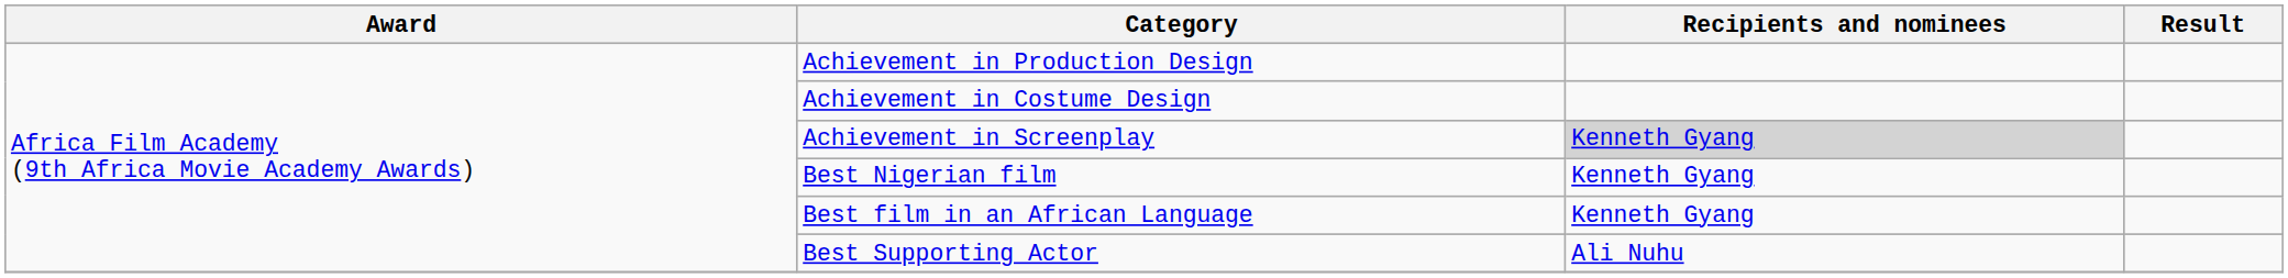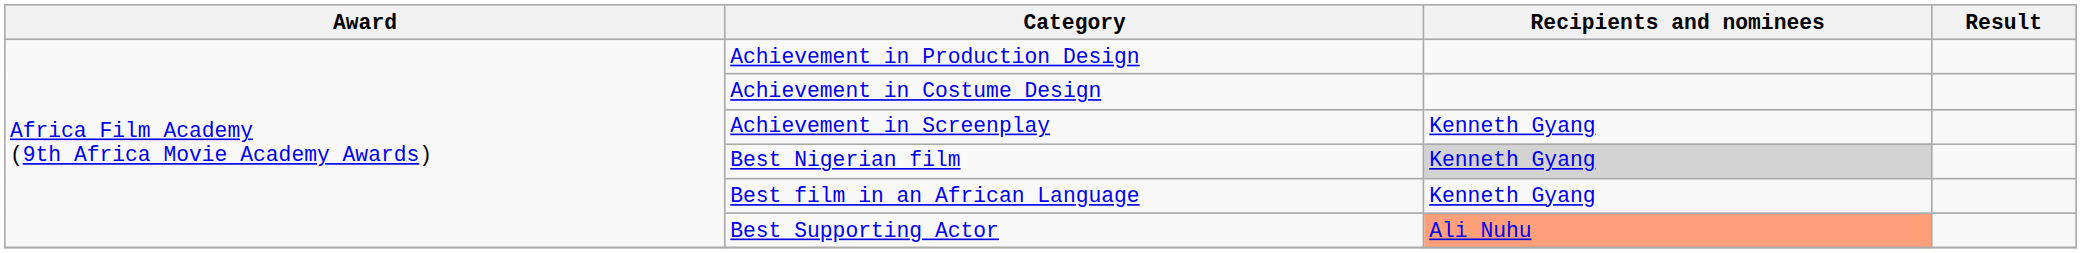Achievement in Screenplay | Recipients and nominees: lightgrey background -> no background
Best Nigerian film | Recipients and nominees: no background -> lightgrey background
Best Supporting Actor | Recipients and nominees: no background -> lightsalmon background
